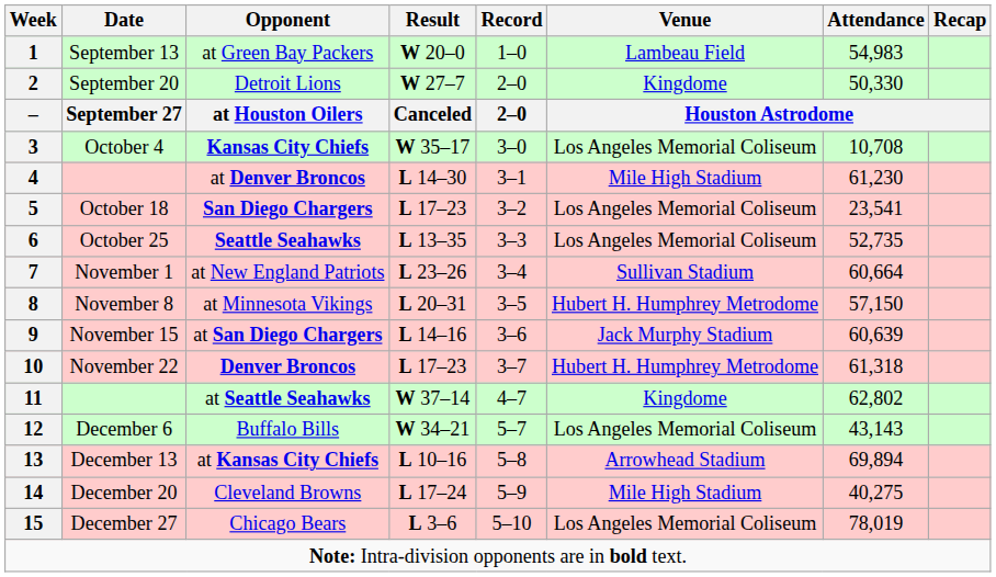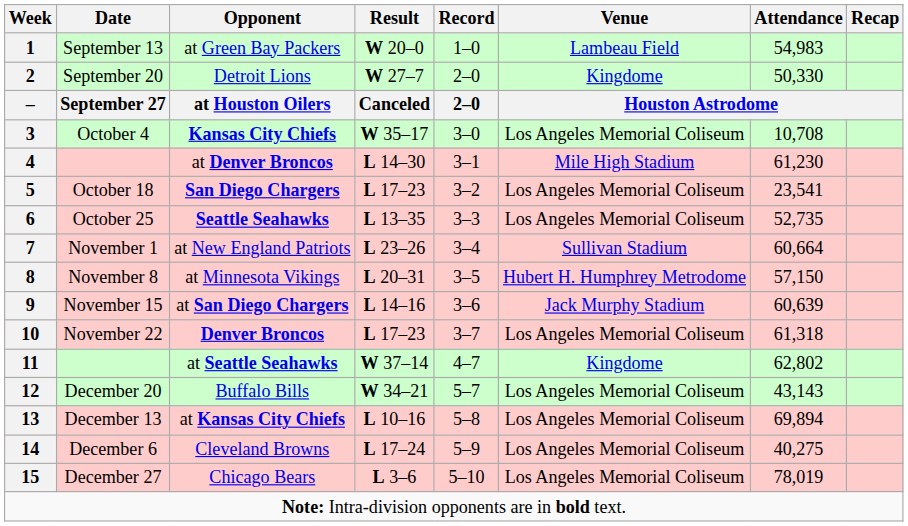10 | Venue: Hubert H. Humphrey Metrodome -> Los Angeles Memorial Coliseum
12 | Date: December 6 -> December 20
13 | Venue: Arrowhead Stadium -> Los Angeles Memorial Coliseum
14 | Date: December 20 -> December 6
14 | Venue: Mile High Stadium -> Los Angeles Memorial Coliseum
